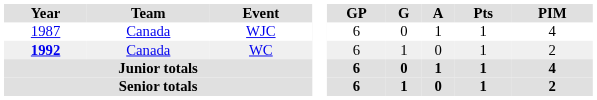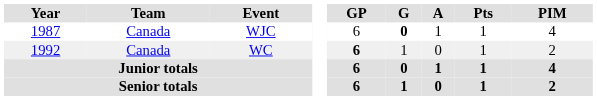WJC | G: normal -> bold
WC | Year: bold -> normal
WC | GP: normal -> bold
